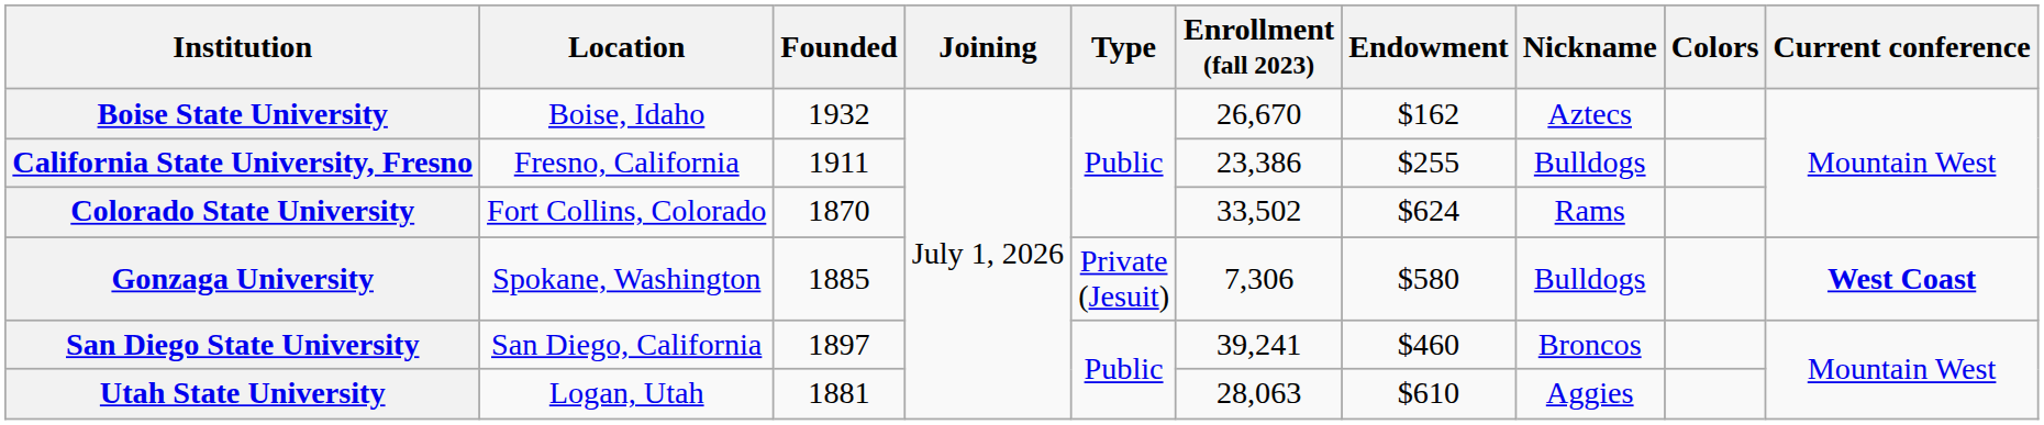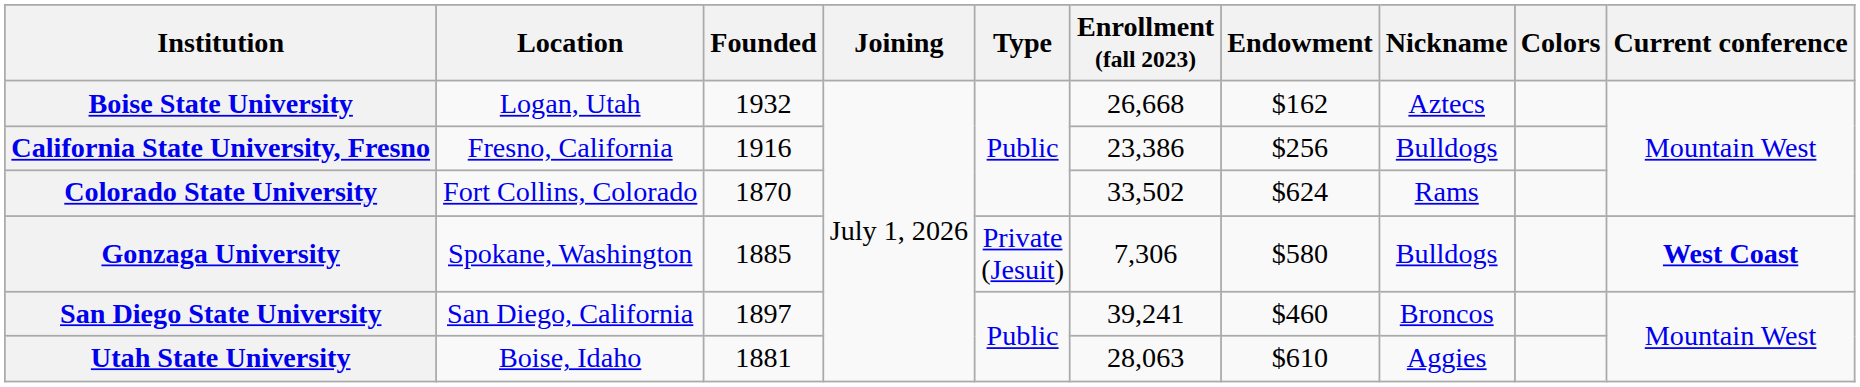Boise State University | Location: Boise, Idaho -> Logan, Utah
Boise State University | Enrollment (fall 2023): 26,670 -> 26,668
California State University, Fresno | Founded: 1911 -> 1916
California State University, Fresno | Endowment: $255 -> $256
Utah State University | Location: Logan, Utah -> Boise, Idaho
